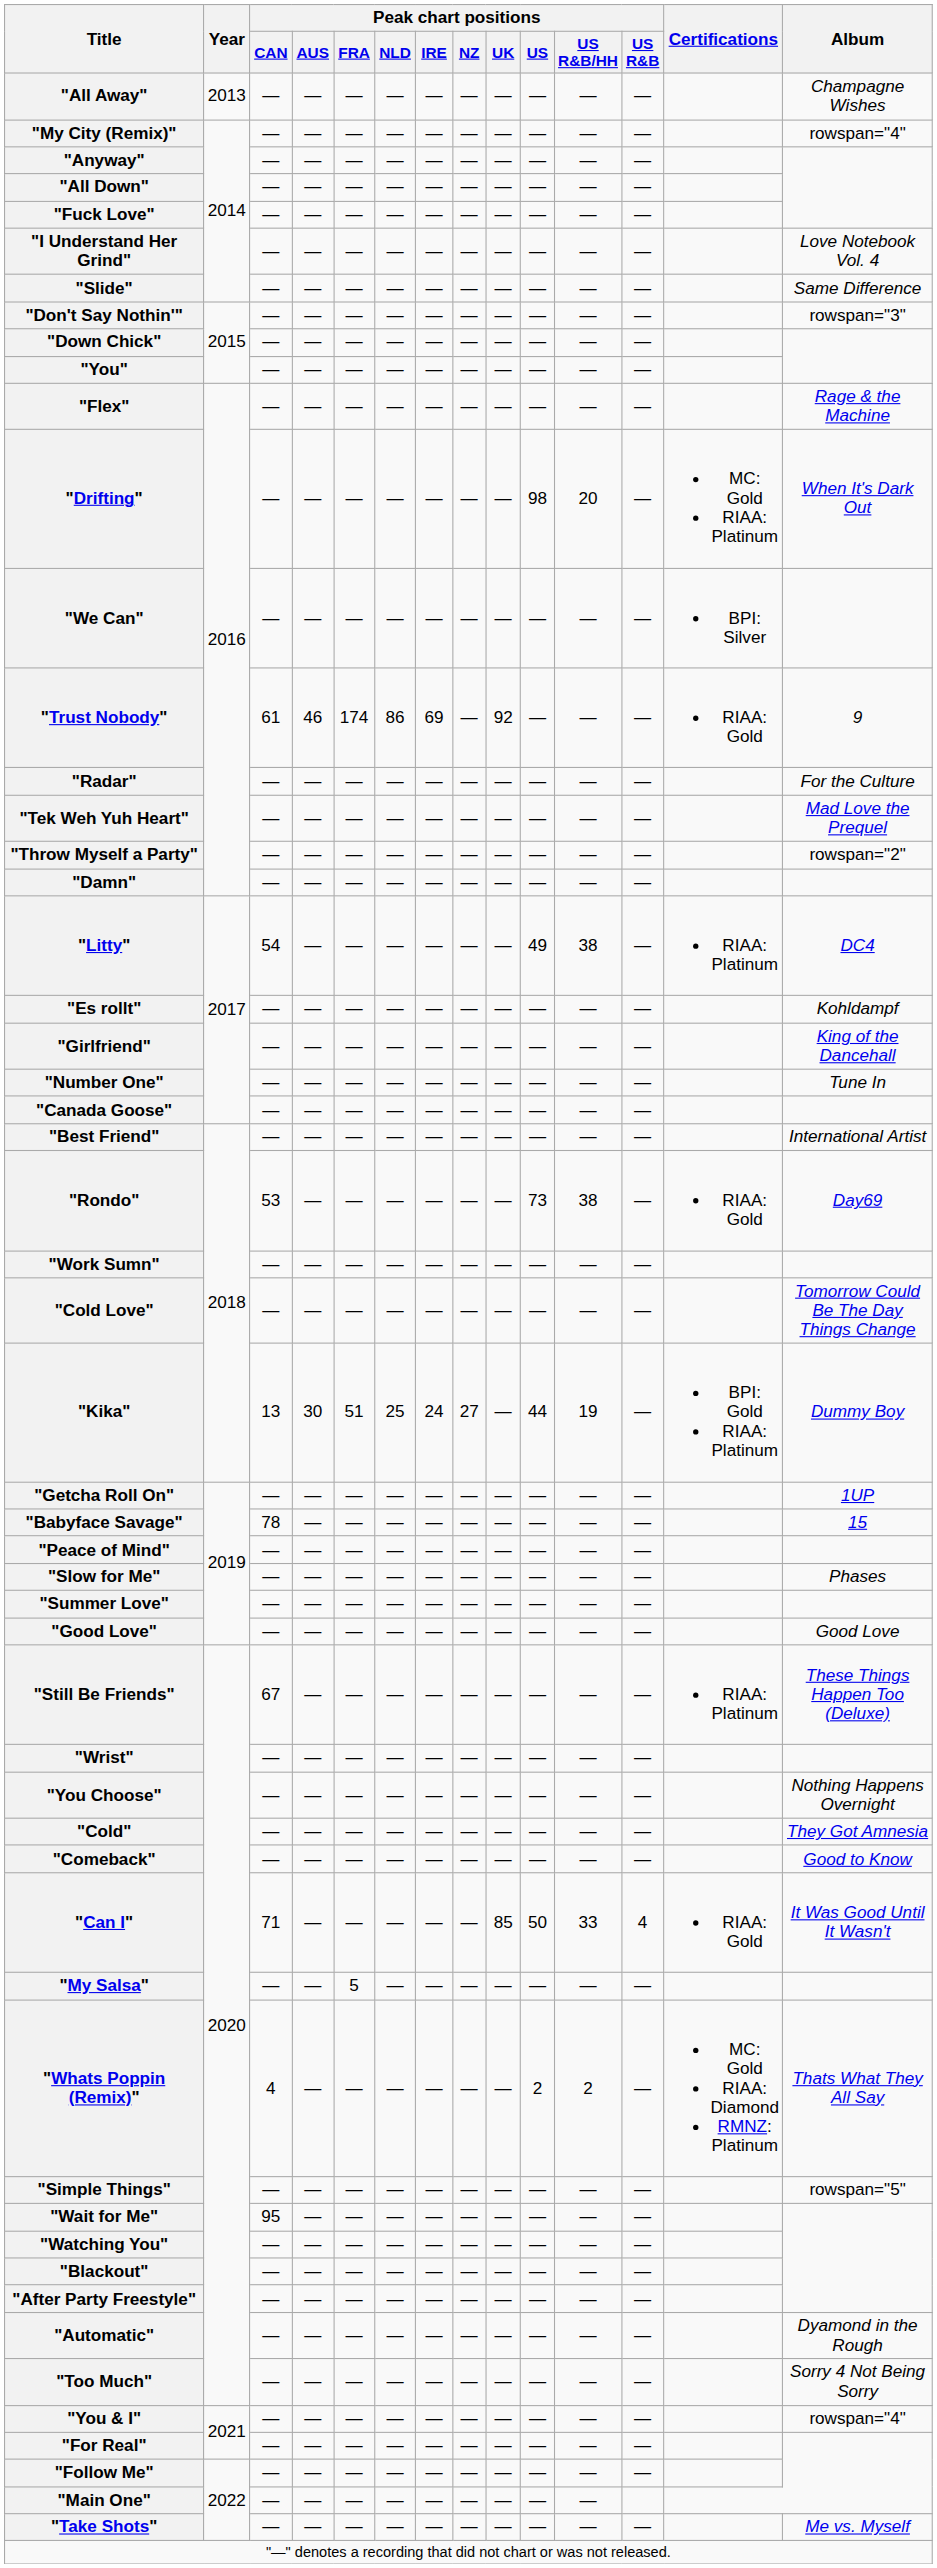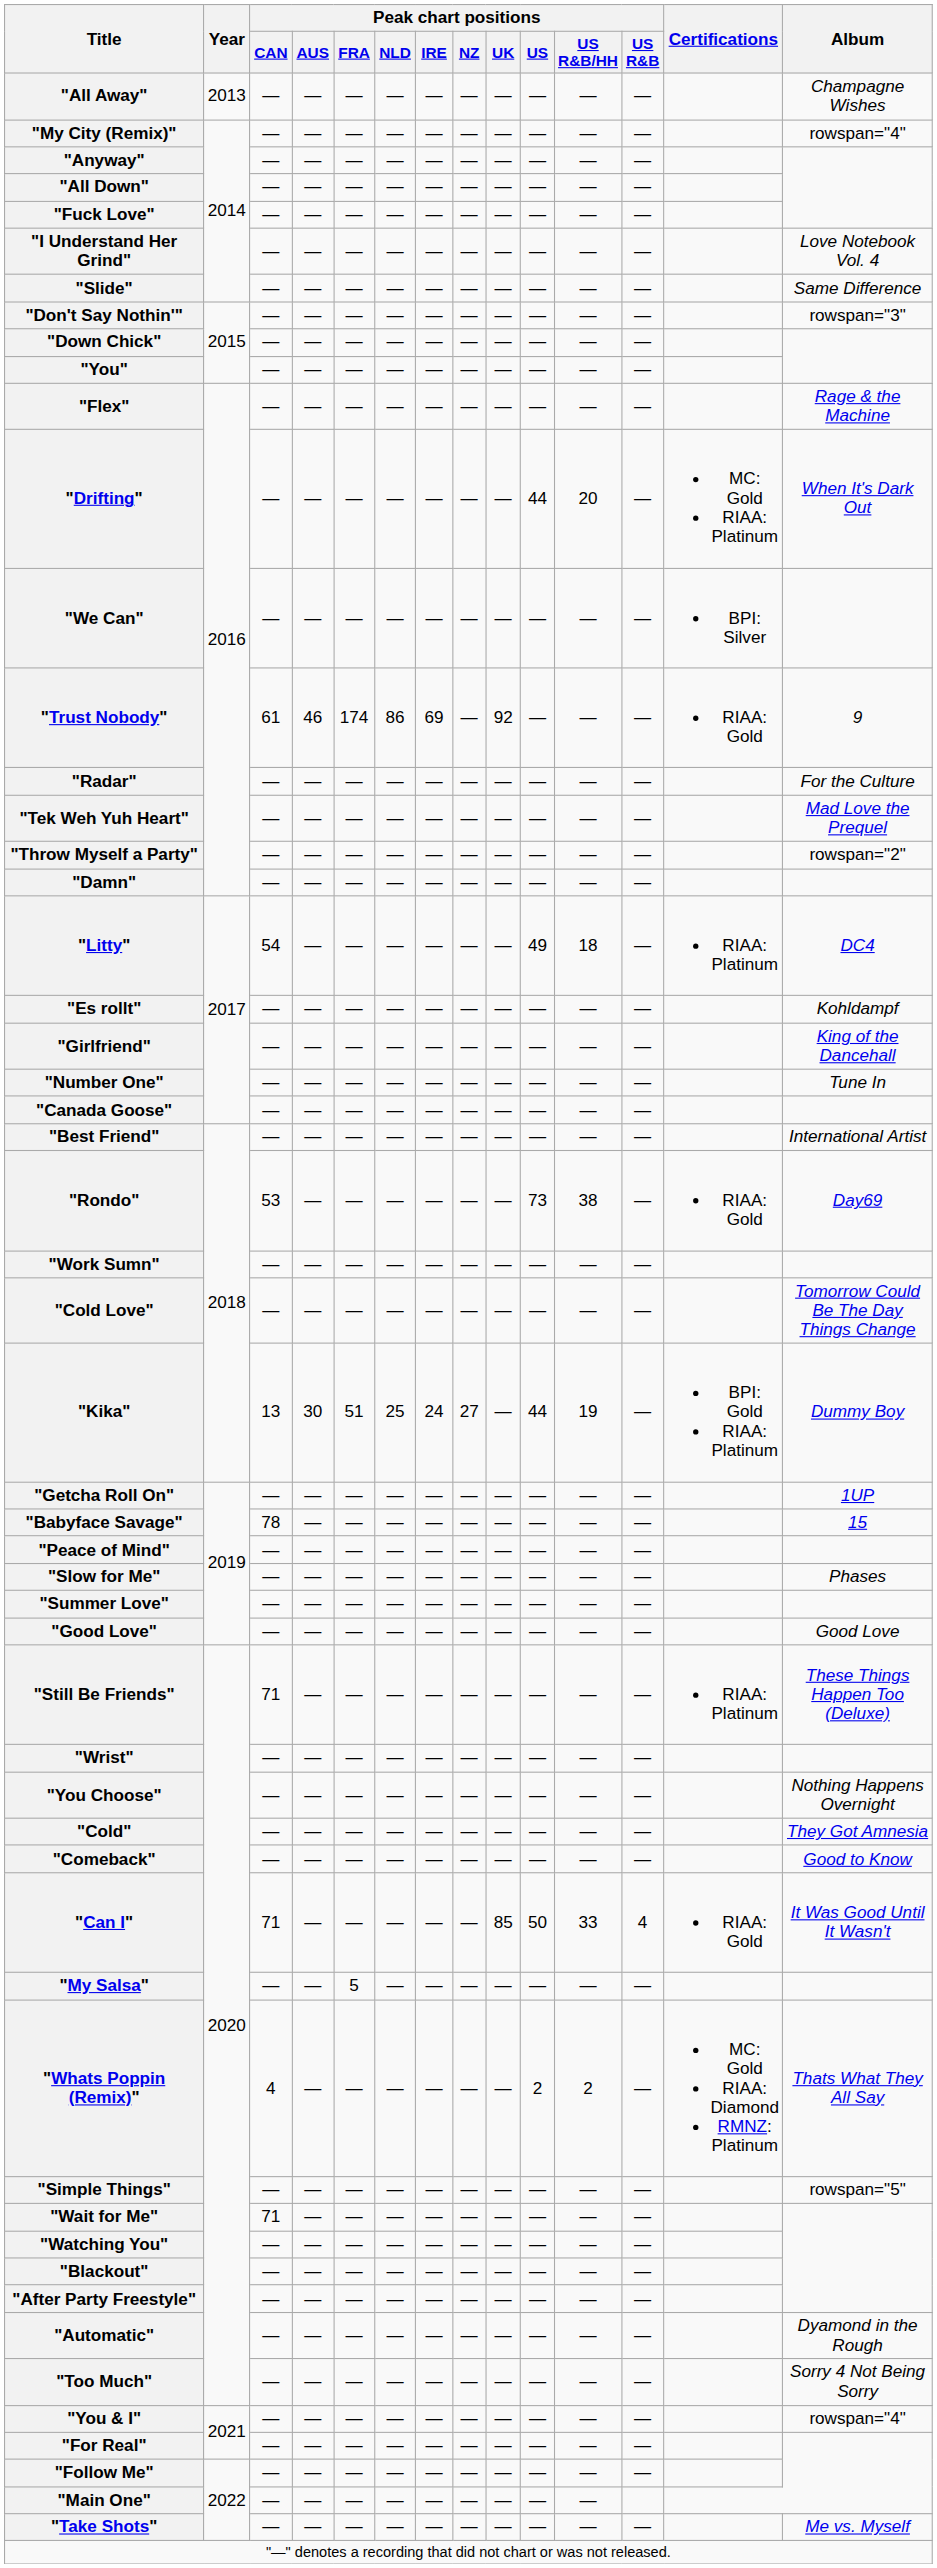"Drifting" | Peak chart positions / US: 98 -> 44
"Litty" | Peak chart positions / US R&B/HH: 38 -> 18
"Still Be Friends" | Peak chart positions / CAN: 67 -> 71
"Wait for Me" | Peak chart positions / CAN: 95 -> 71
